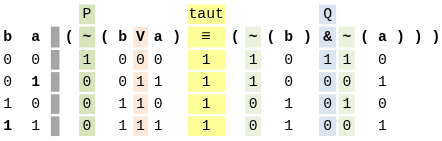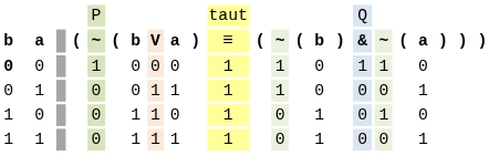row 3 | column 1: normal -> bold
row 4 | column 2: bold -> normal
row 6 | column 1: bold -> normal
